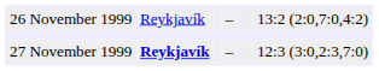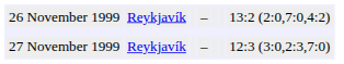27 November 1999 | column 2: bold -> normal
